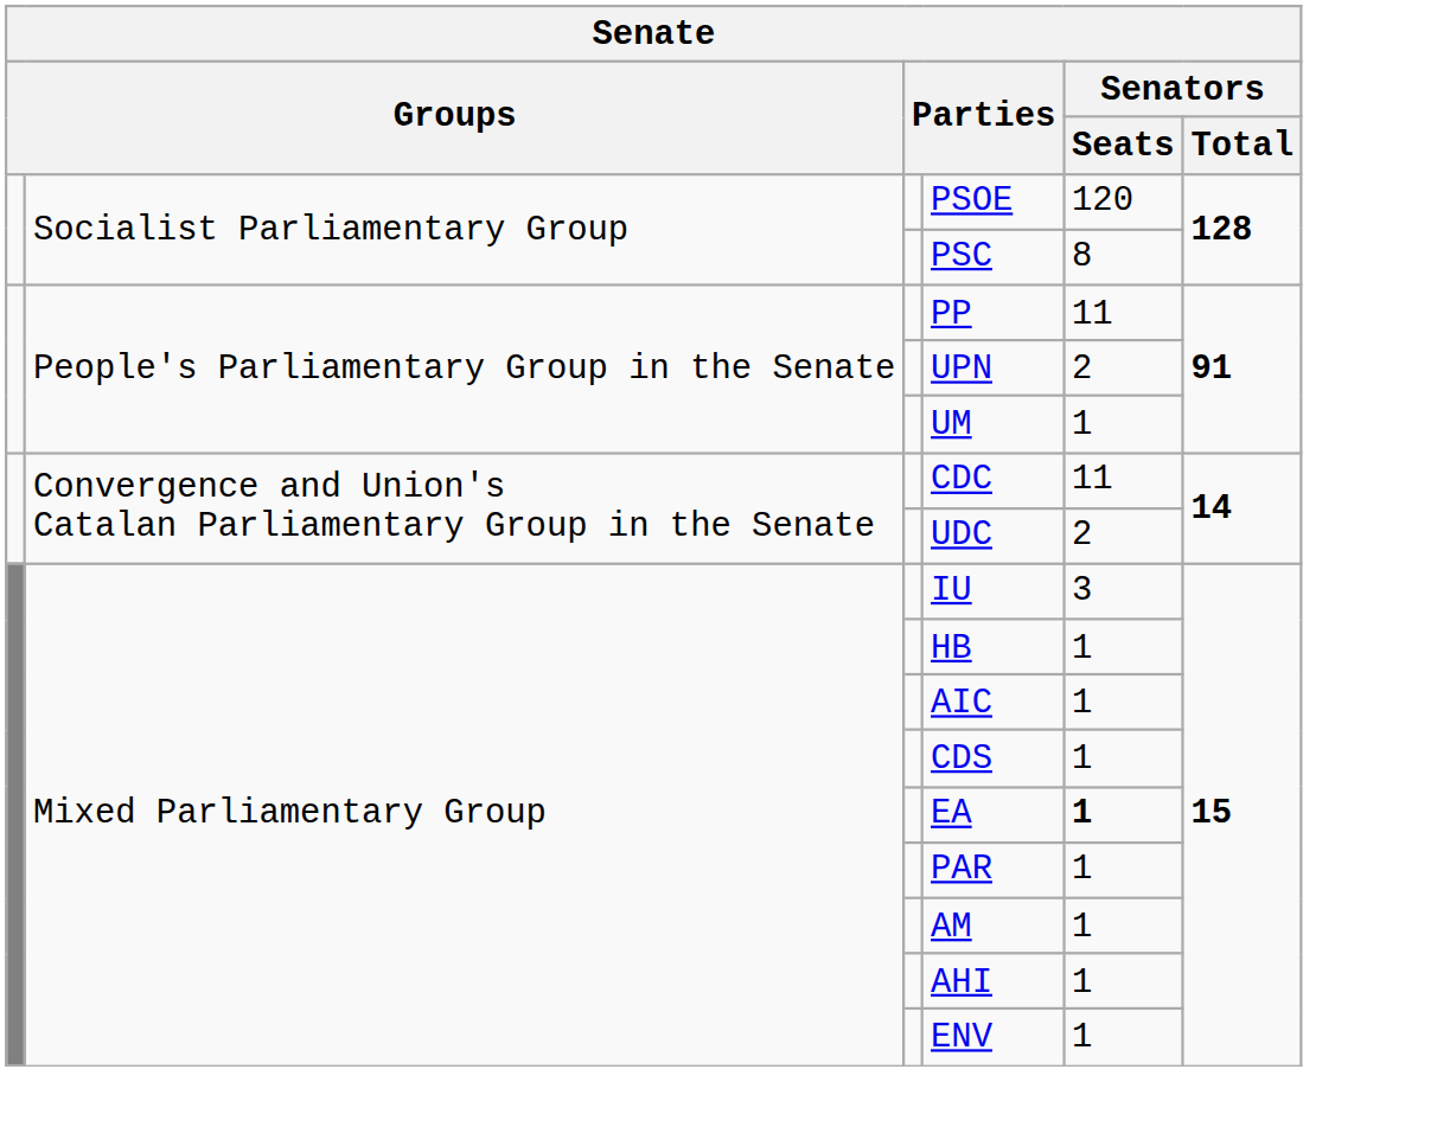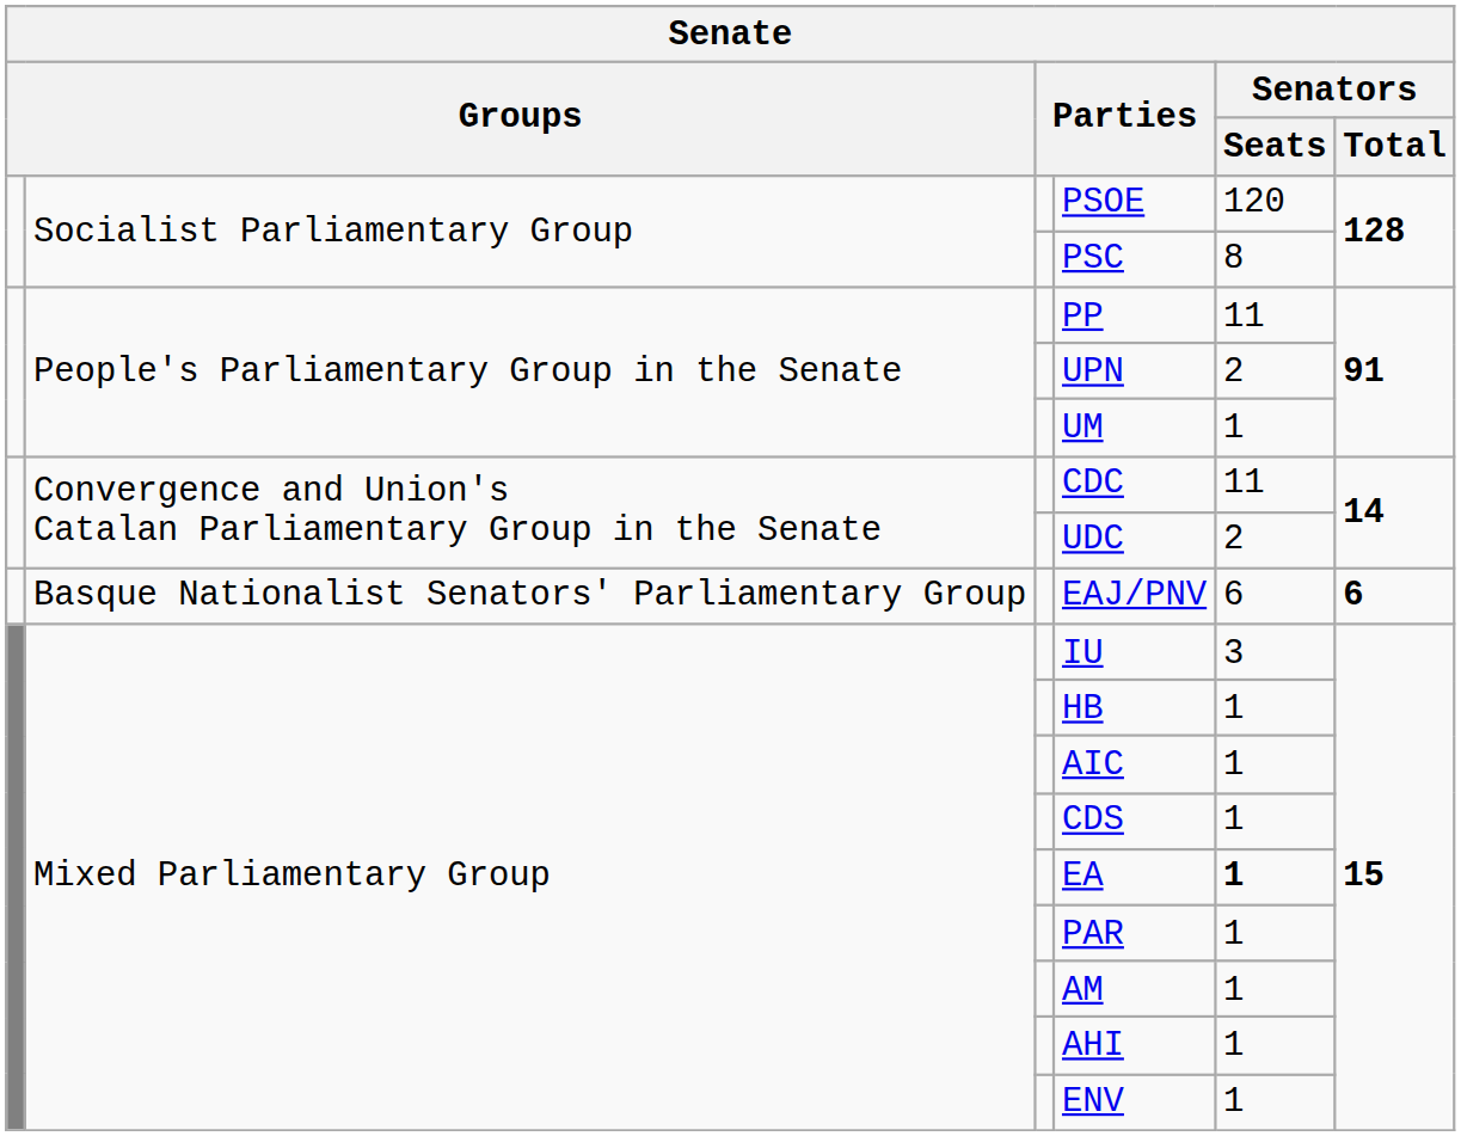+ row: Basque Nationalist Senators' Parliamentary Group | EAJ/PNV | 6 | 6
